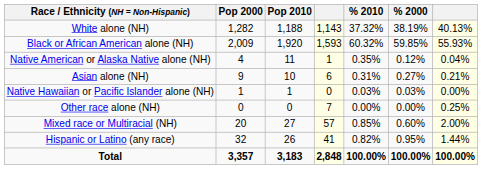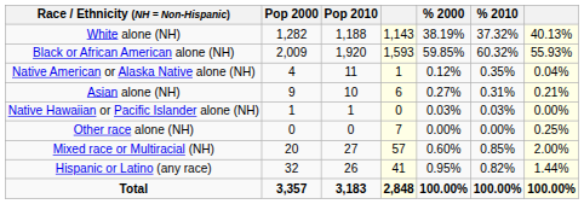columns swapped: % 2000 <-> % 2010
